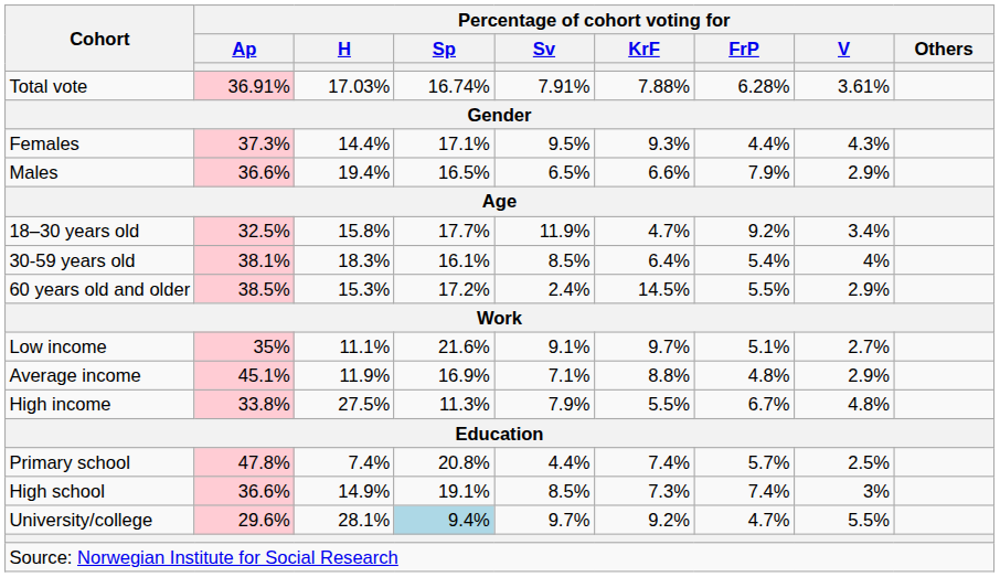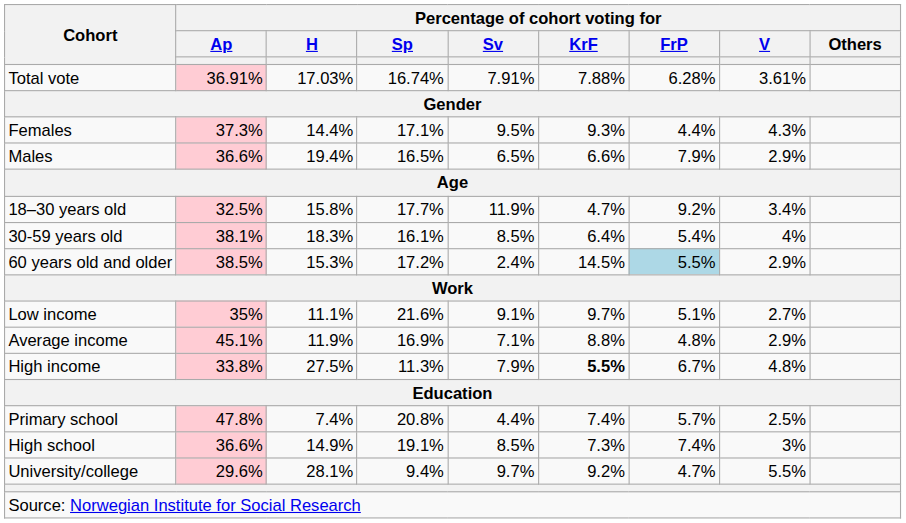60 years old and older | Percentage of cohort voting for / FrP: no background -> lightblue background
High income | Percentage of cohort voting for / KrF: normal -> bold
University/college | Percentage of cohort voting for / Sp: lightblue background -> no background
